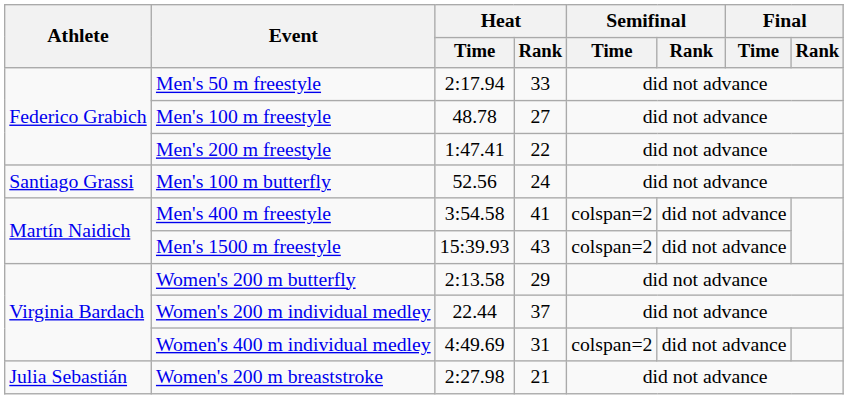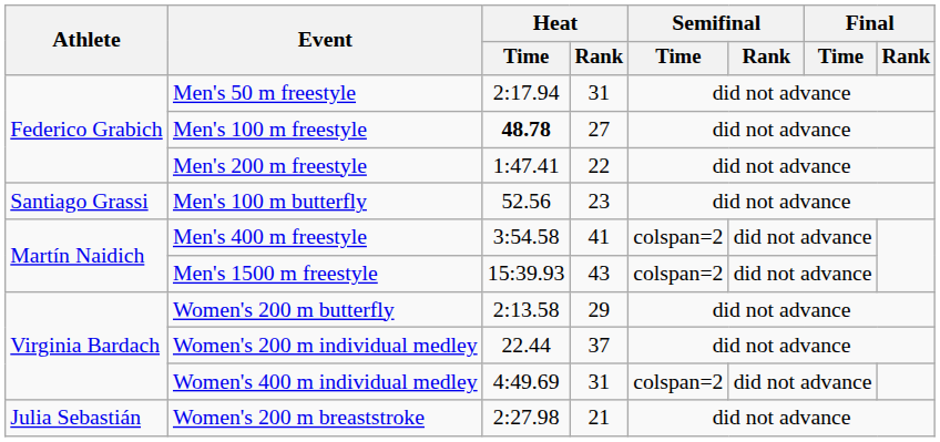Men's 50 m freestyle | Heat / Rank: 33 -> 31
Men's 100 m freestyle | Heat / Time: normal -> bold
Men's 100 m butterfly | Heat / Rank: 24 -> 23
